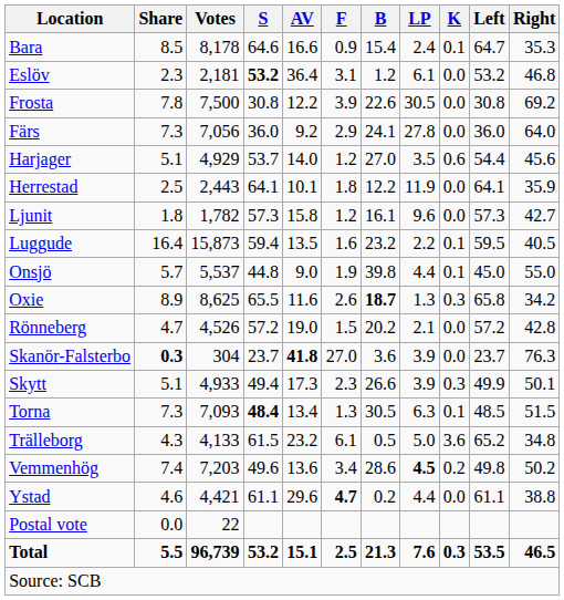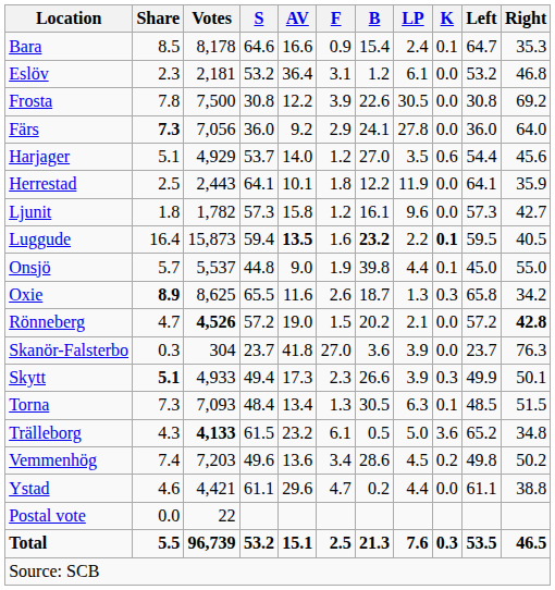Eslöv | S: bold -> normal
Färs | Share: normal -> bold
Luggude | AV: normal -> bold
Luggude | B: normal -> bold
Luggude | K: normal -> bold
Oxie | Share: normal -> bold
Oxie | B: bold -> normal
Rönneberg | Votes: normal -> bold
Rönneberg | Right: normal -> bold
Skanör-Falsterbo | Share: bold -> normal
Skanör-Falsterbo | AV: bold -> normal
Skytt | Share: normal -> bold
Torna | S: bold -> normal
Trälleborg | Votes: normal -> bold
Vemmenhög | LP: bold -> normal
Ystad | F: bold -> normal
